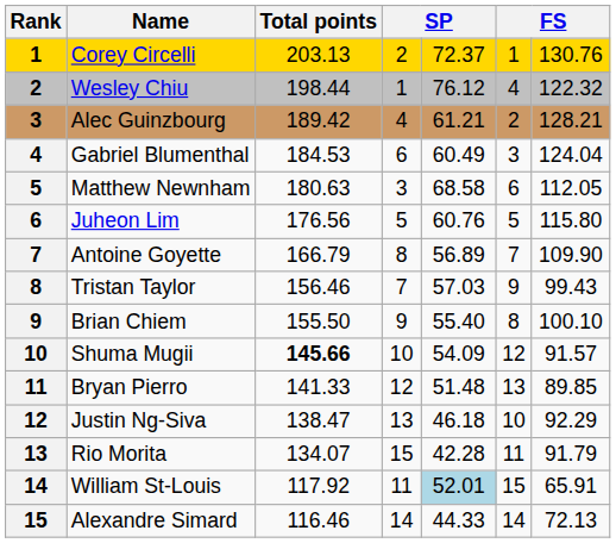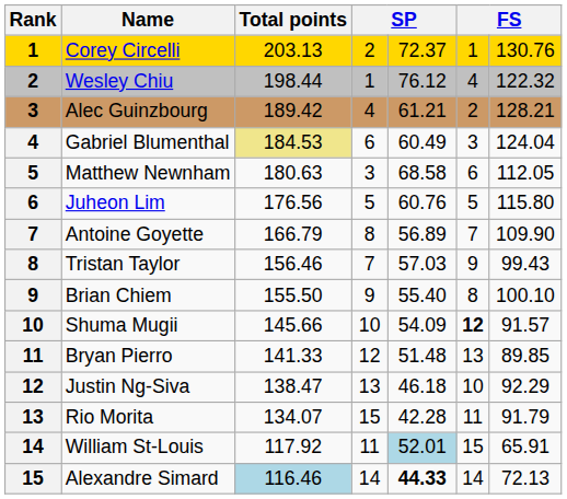Gabriel Blumenthal | Total points: no background -> khaki background
Shuma Mugii | Total points: bold -> normal
Shuma Mugii | column 6: normal -> bold
Alexandre Simard | Total points: no background -> lightblue background
Alexandre Simard | column 5: normal -> bold
